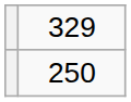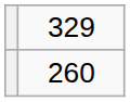row 2 | column 2: 250 -> 260
